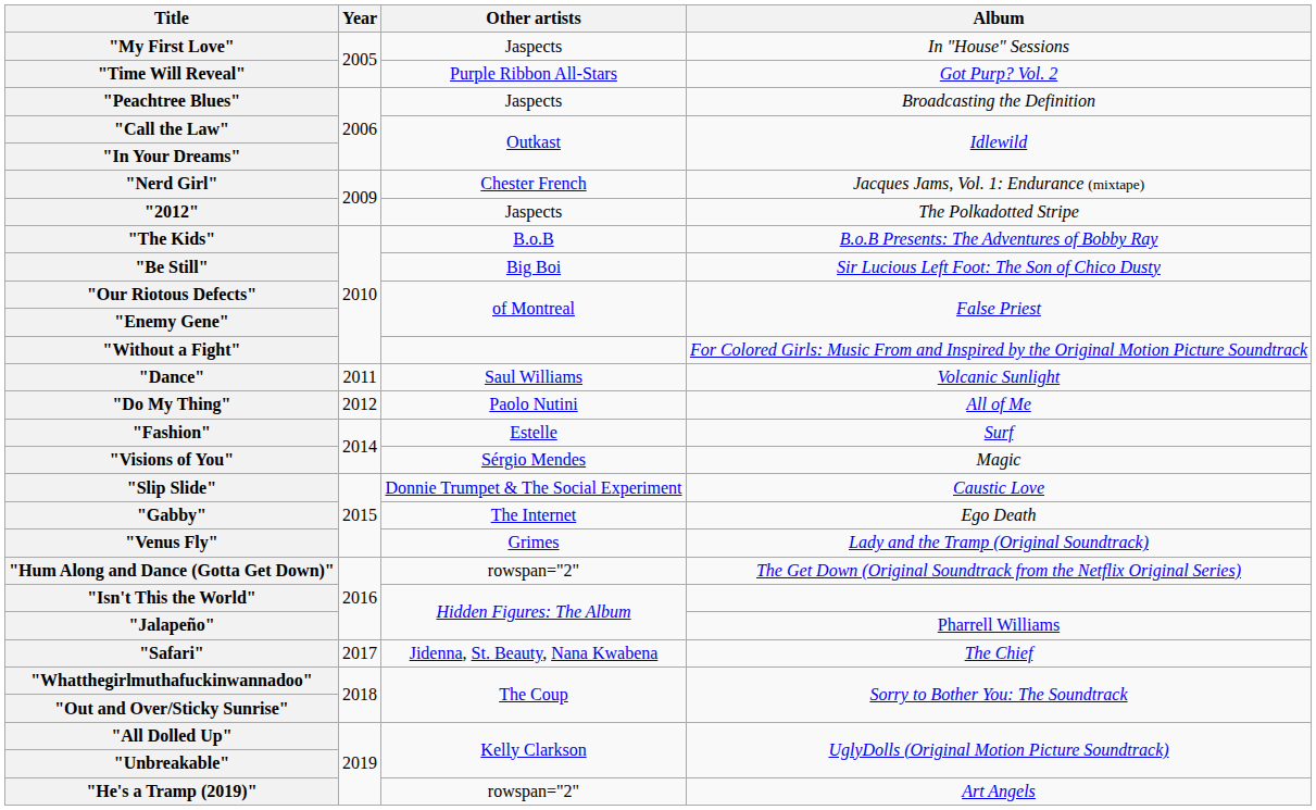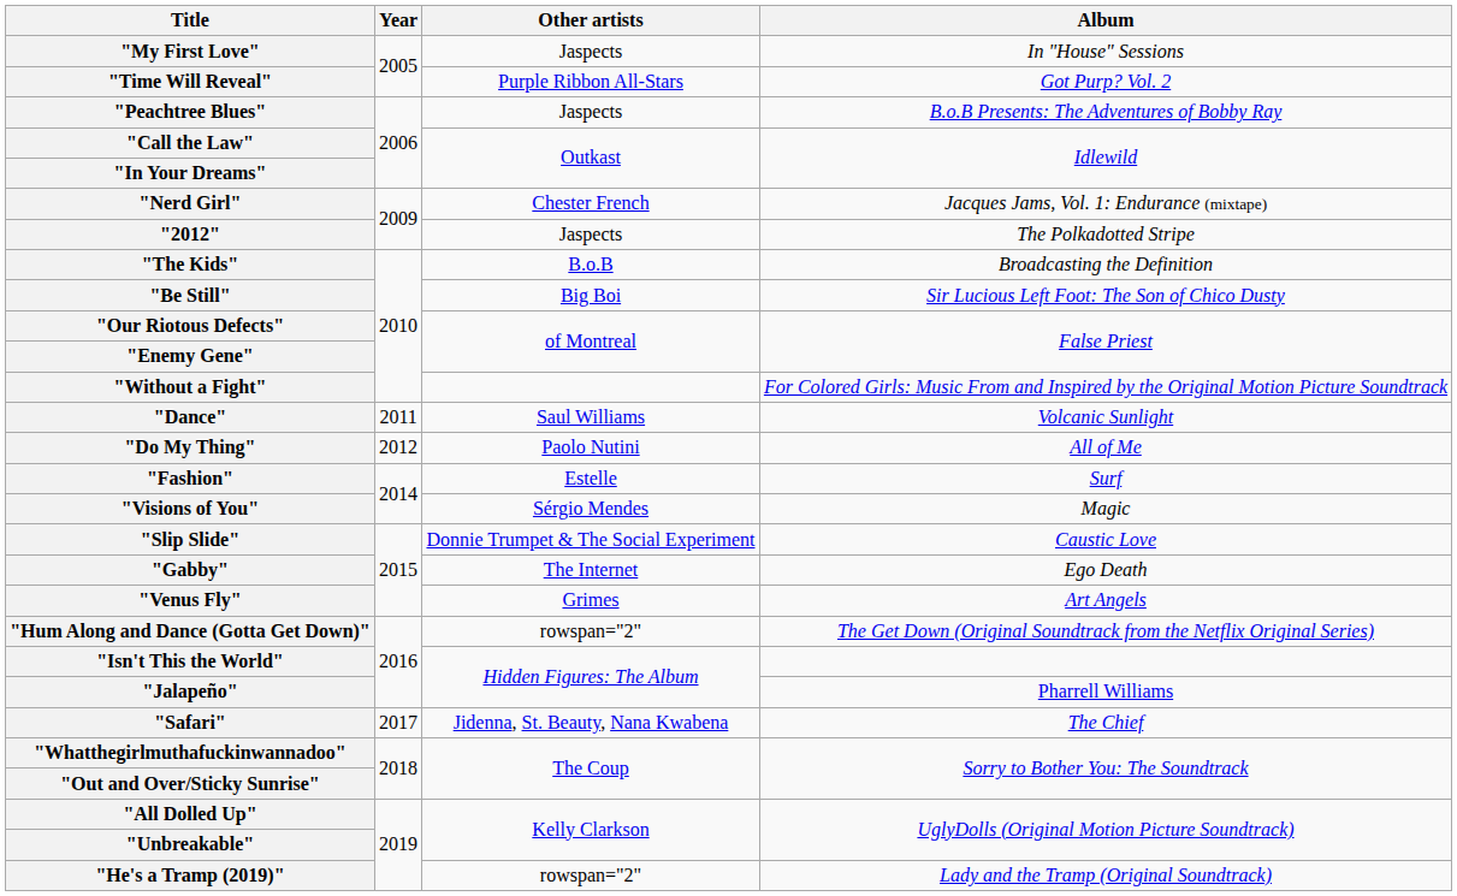"Peachtree Blues" | Album: Broadcasting the Definition -> B.o.B Presents: The Adventures of Bobby Ray
"The Kids" | Album: B.o.B Presents: The Adventures of Bobby Ray -> Broadcasting the Definition
"Venus Fly" | Album: Lady and the Tramp (Original Soundtrack) -> Art Angels
"He's a Tramp (2019)" | Album: Art Angels -> Lady and the Tramp (Original Soundtrack)
